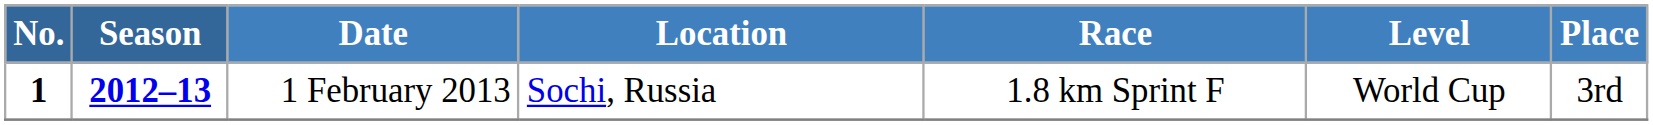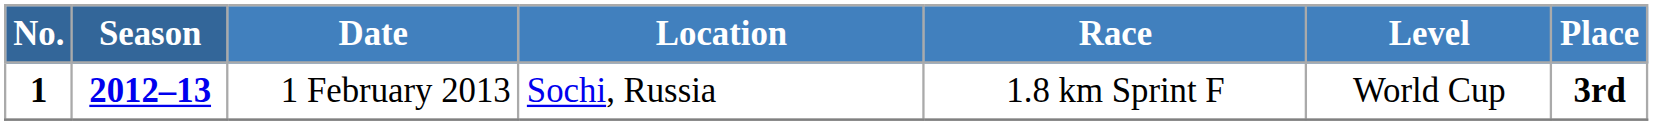1 February 2013 | Place: normal -> bold
